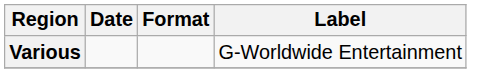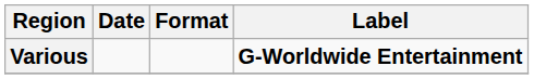Various | Label: normal -> bold
